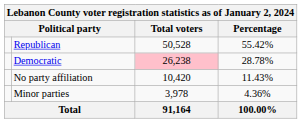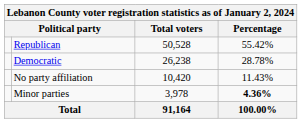Democratic | Total voters: pink background -> no background
Minor parties | Percentage: normal -> bold
